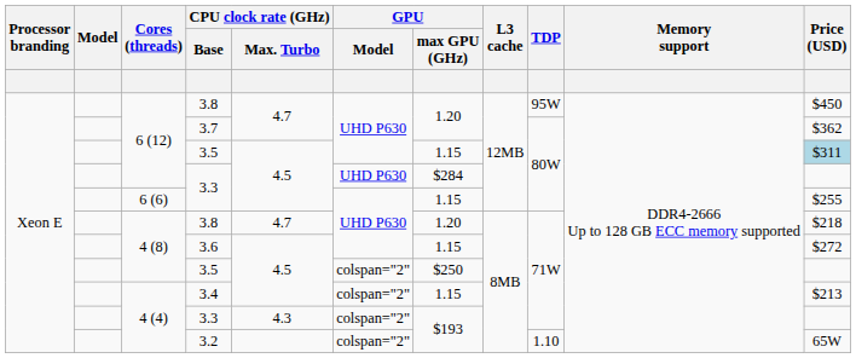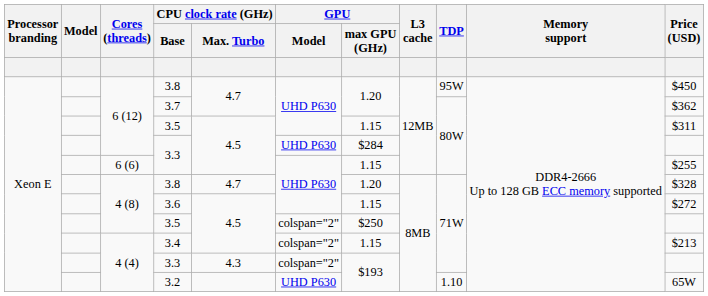6 (12) / 3.5 | Price (USD): lightblue background -> no background
4 (8) / 3.8 | Price (USD): $218 -> $328
3.2 | GPU / Model: colspan="2" -> UHD P630
